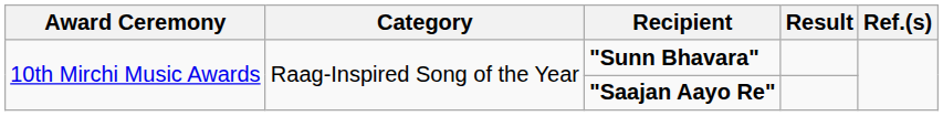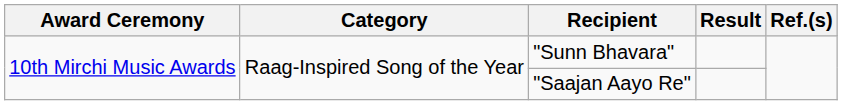"Sunn Bhavara" | Recipient: bold -> normal
"Saajan Aayo Re" | Recipient: bold -> normal
